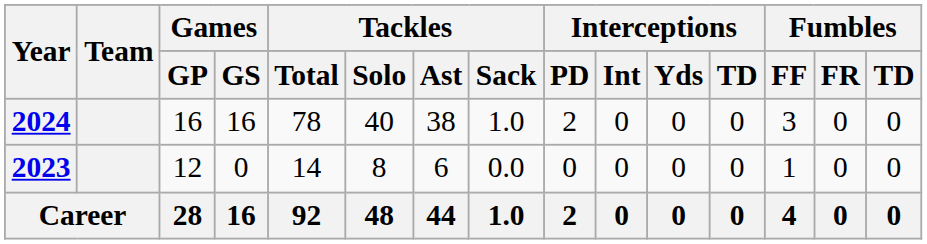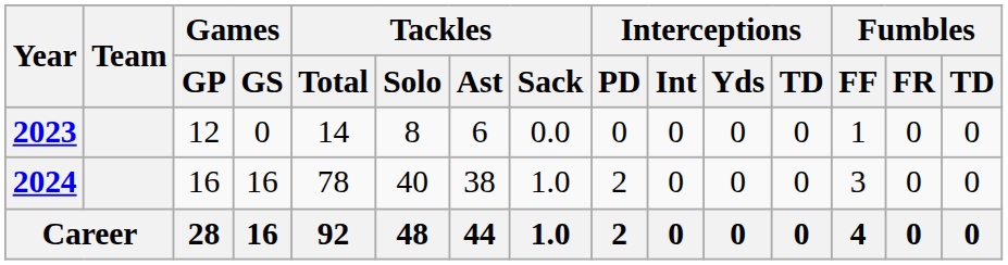rows swapped: 2023 <-> 2024
